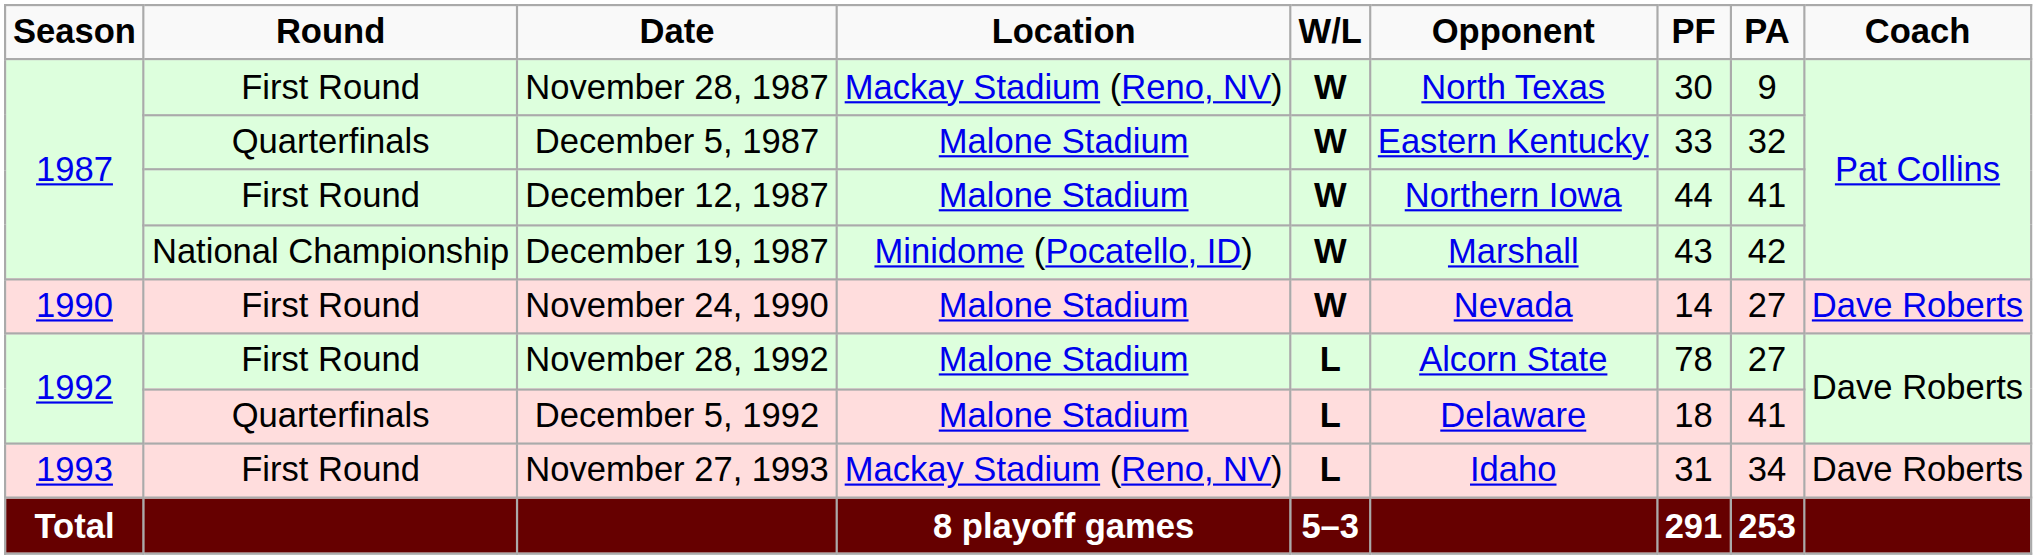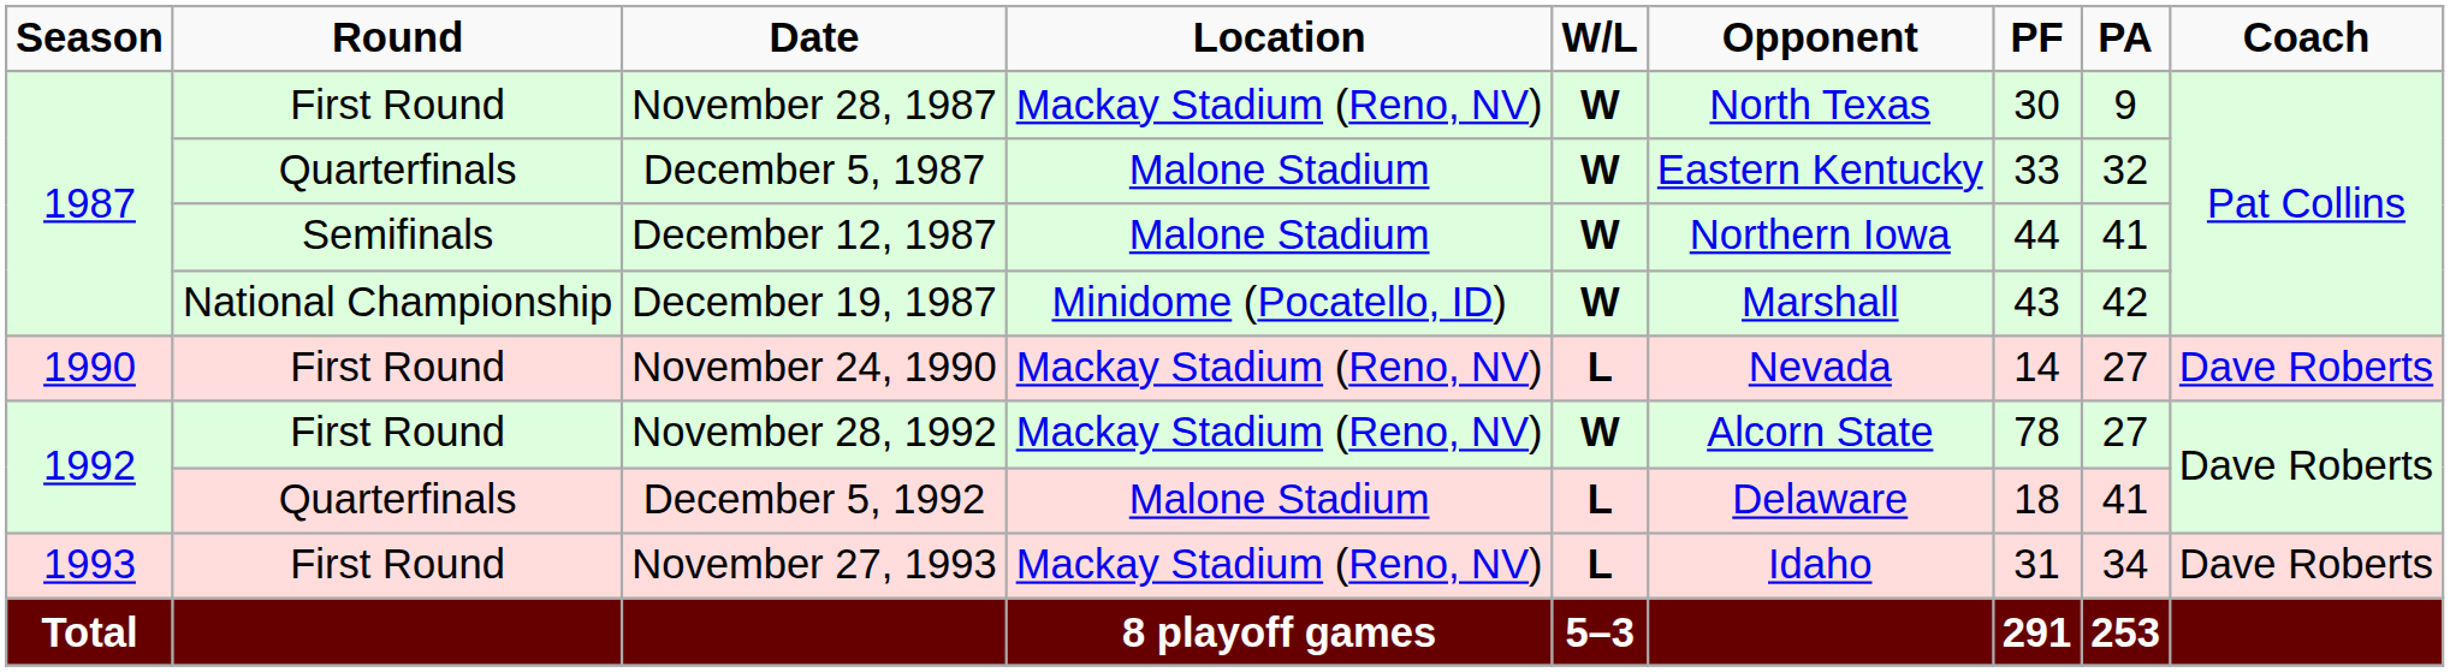December 12, 1987 | Round: First Round -> Semifinals
November 24, 1990 | Location: Malone Stadium -> Mackay Stadium (Reno, NV)
November 24, 1990 | W/L: W -> L
November 28, 1992 | Location: Malone Stadium -> Mackay Stadium (Reno, NV)
November 28, 1992 | W/L: L -> W
